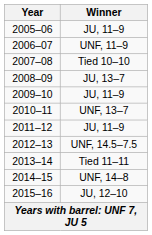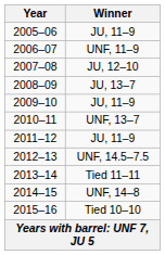2007–08 | Winner: Tied 10–10 -> JU, 12–10
2015–16 | Winner: JU, 12–10 -> Tied 10–10
